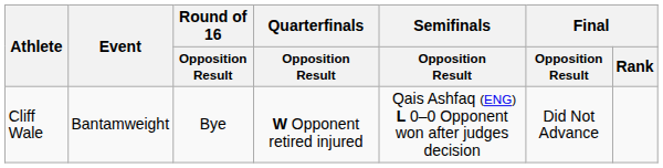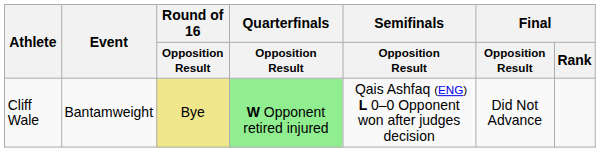Cliff Wale | Round of 16 / Opposition Result: no background -> khaki background
Cliff Wale | Quarterfinals / Opposition Result: no background -> lightgreen background
